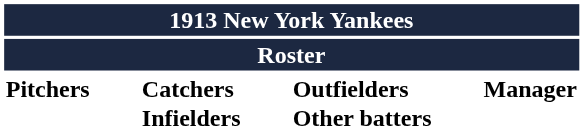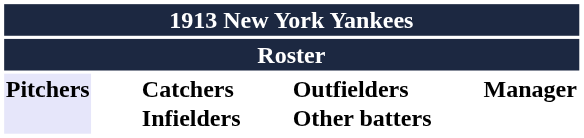Pitchers | column 1: no background -> lavender background
